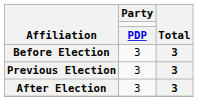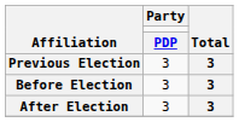rows swapped: Previous Election <-> Before Election
